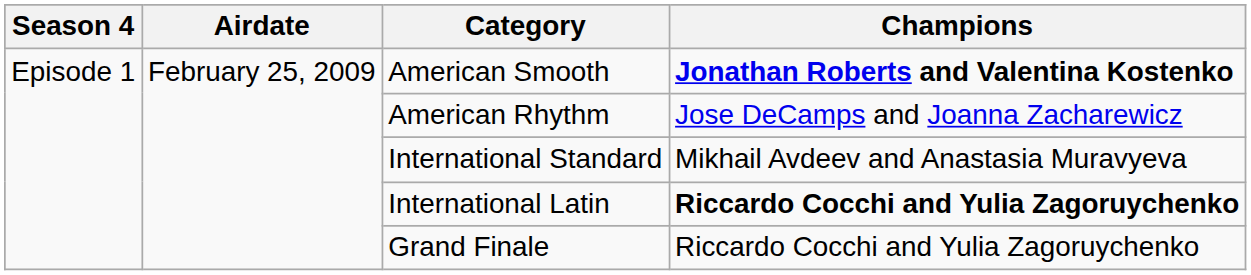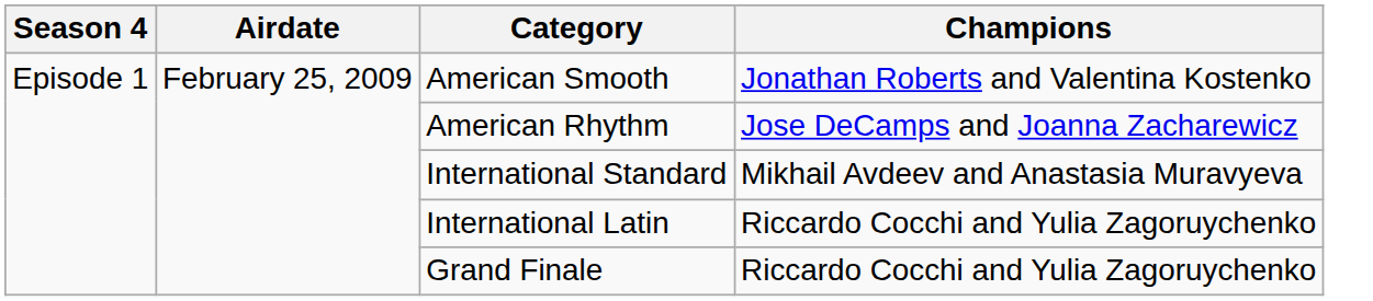American Smooth | Champions: bold -> normal
International Latin | Champions: bold -> normal
